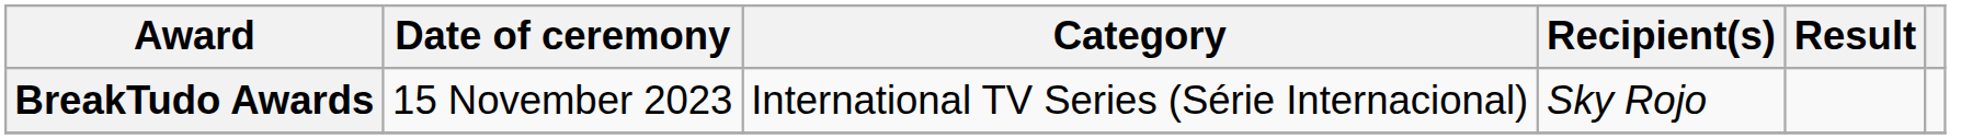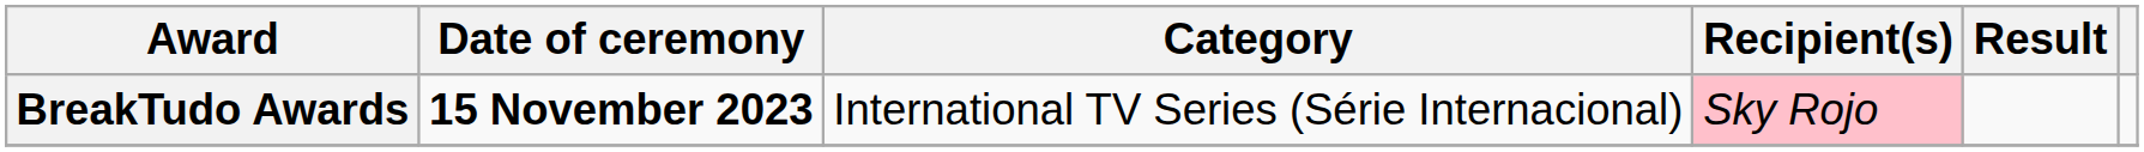BreakTudo Awards | Date of ceremony: normal -> bold
BreakTudo Awards | Recipient(s): no background -> pink background
